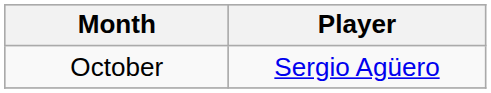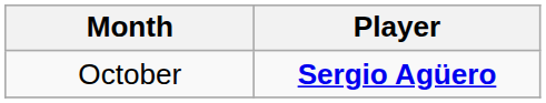October | Player: normal -> bold
